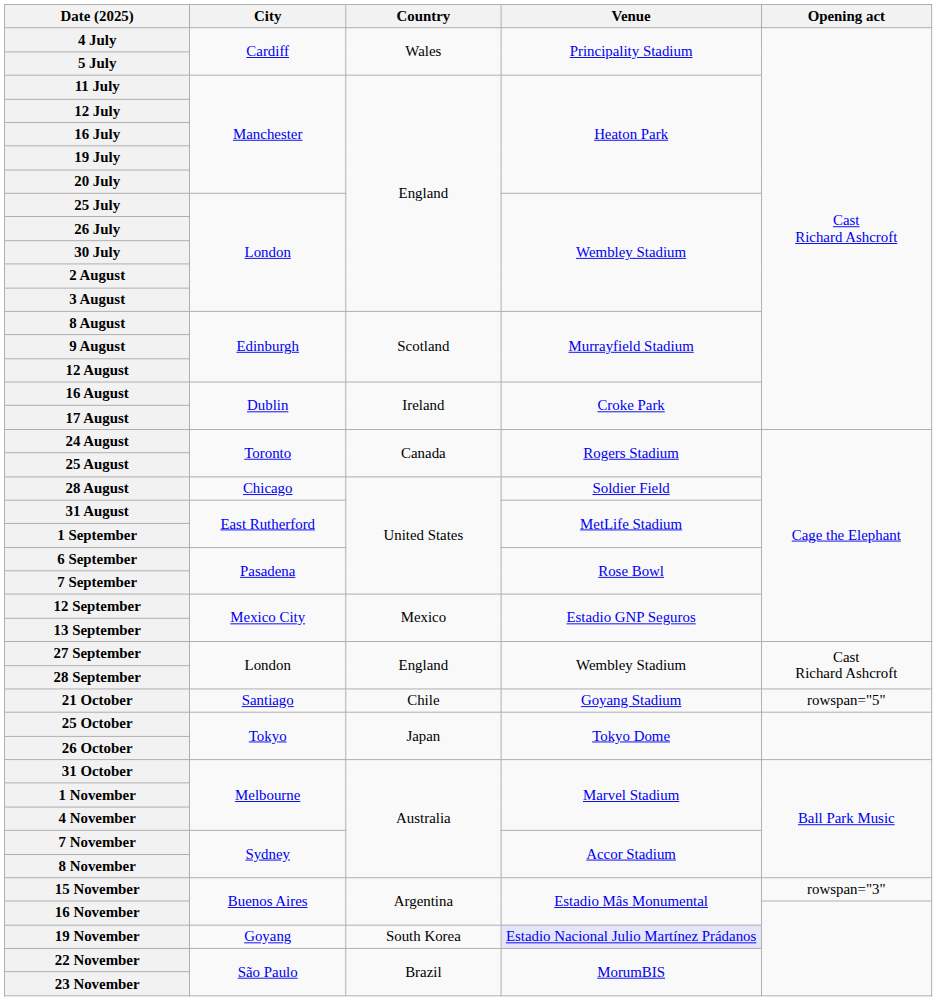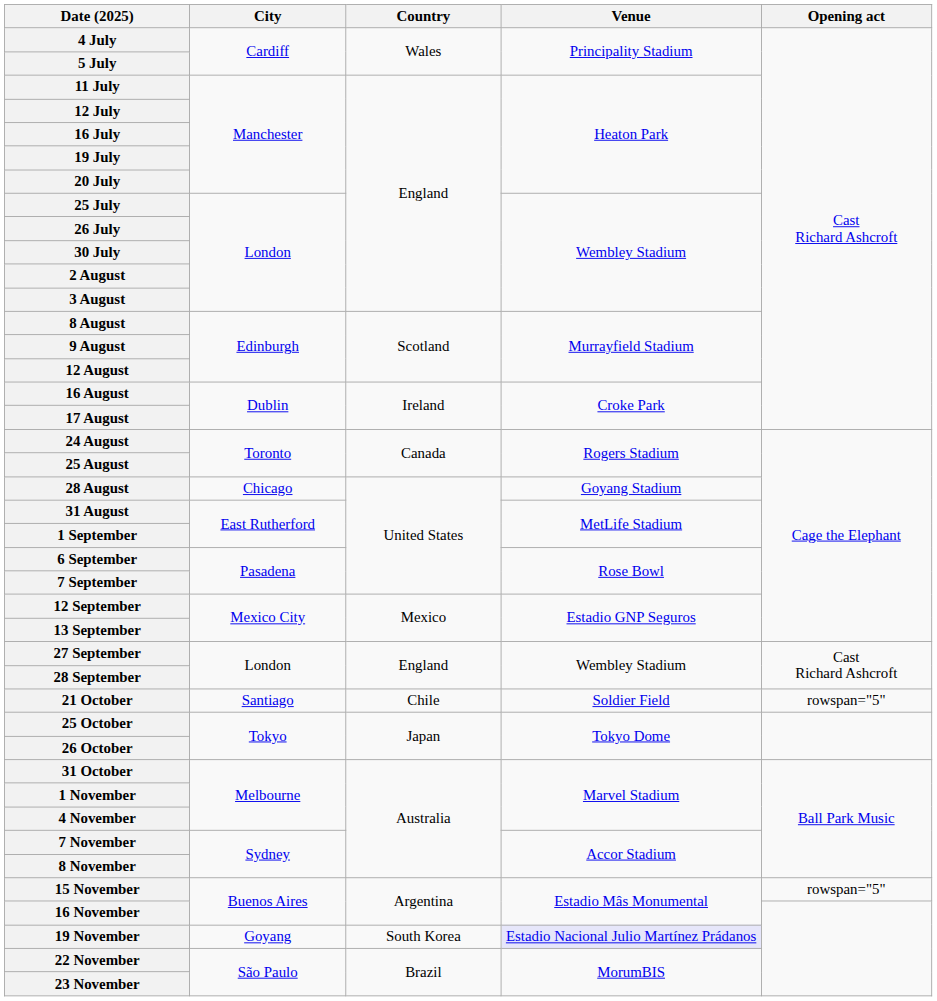28 August | Venue: Soldier Field -> Goyang Stadium
21 October | Venue: Goyang Stadium -> Soldier Field
15 November | Opening act: rowspan="3" -> rowspan="5"
